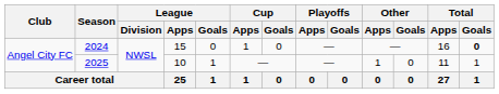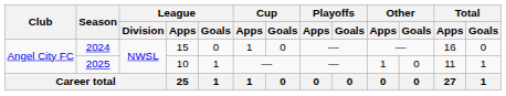2024 | Total / Goals: bold -> normal
